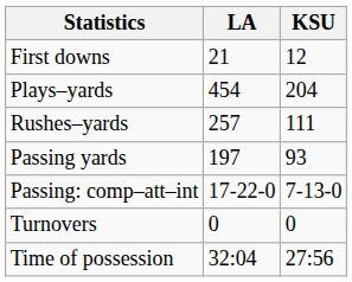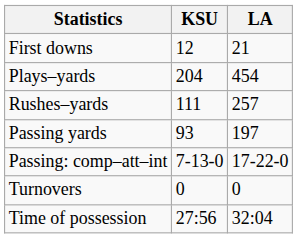columns swapped: LA <-> KSU
